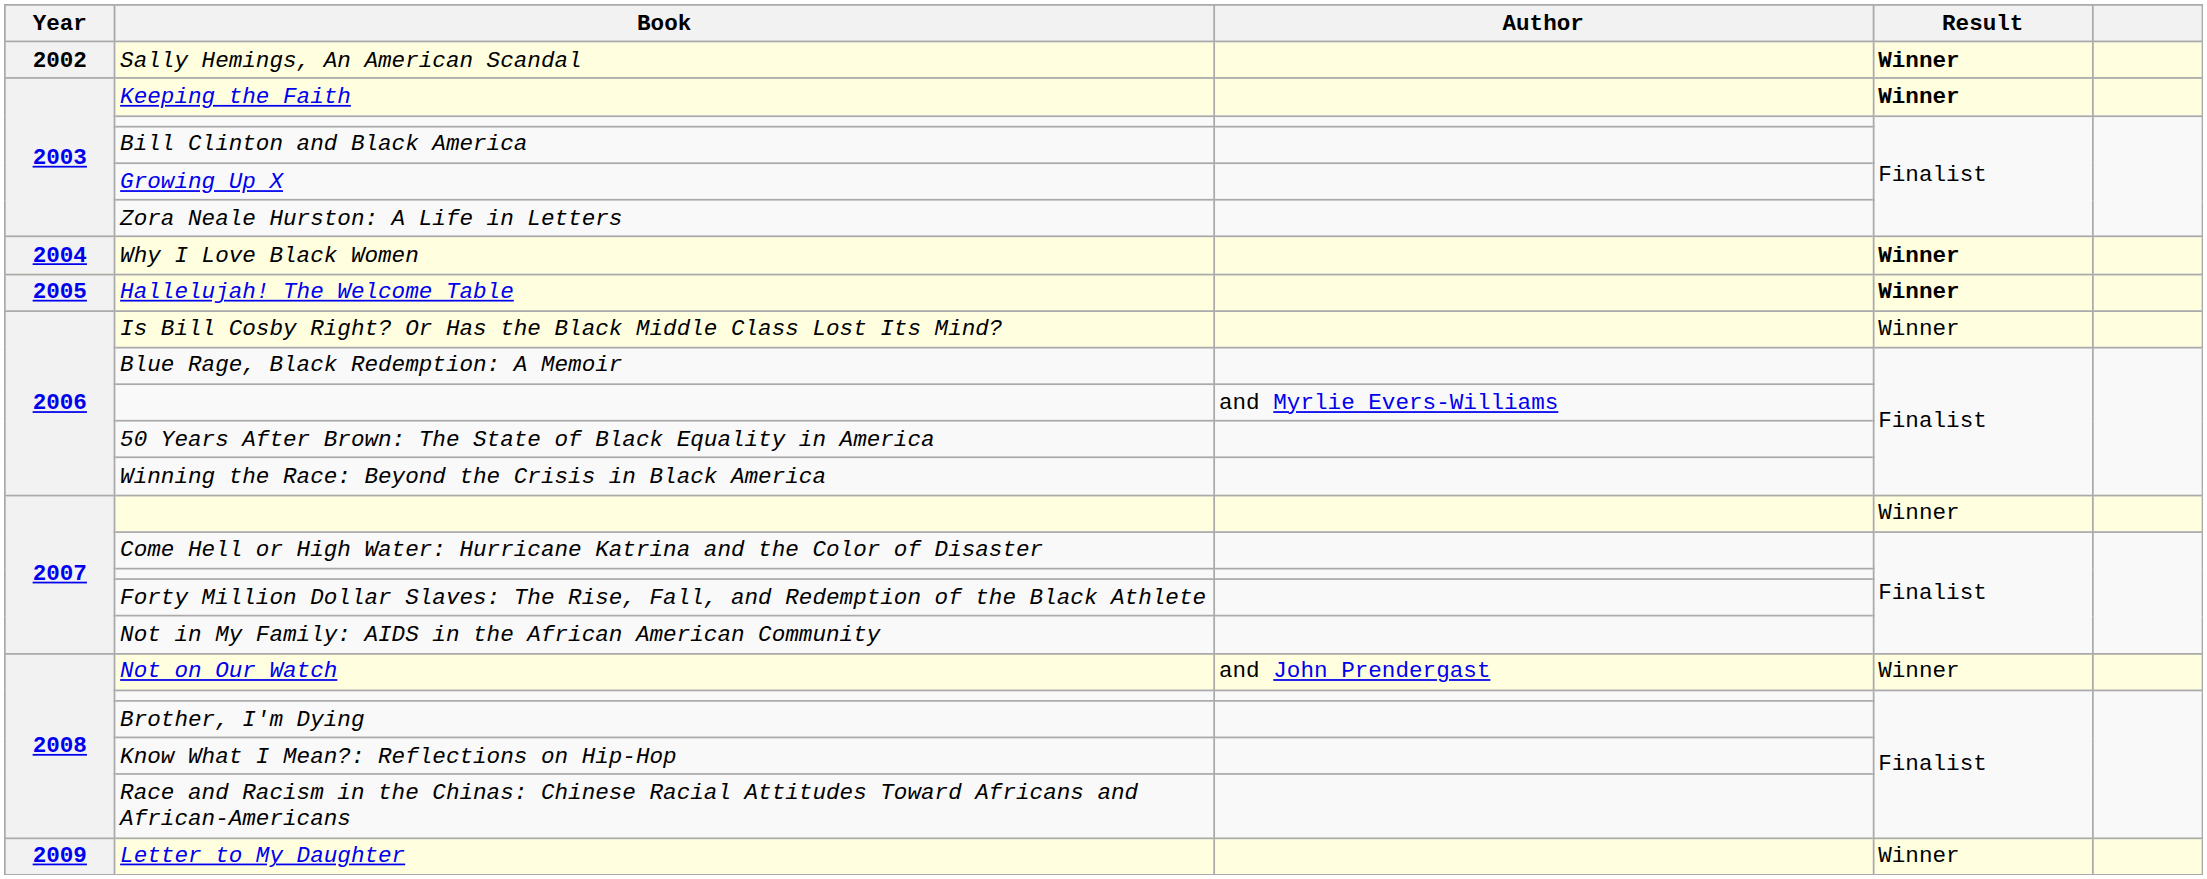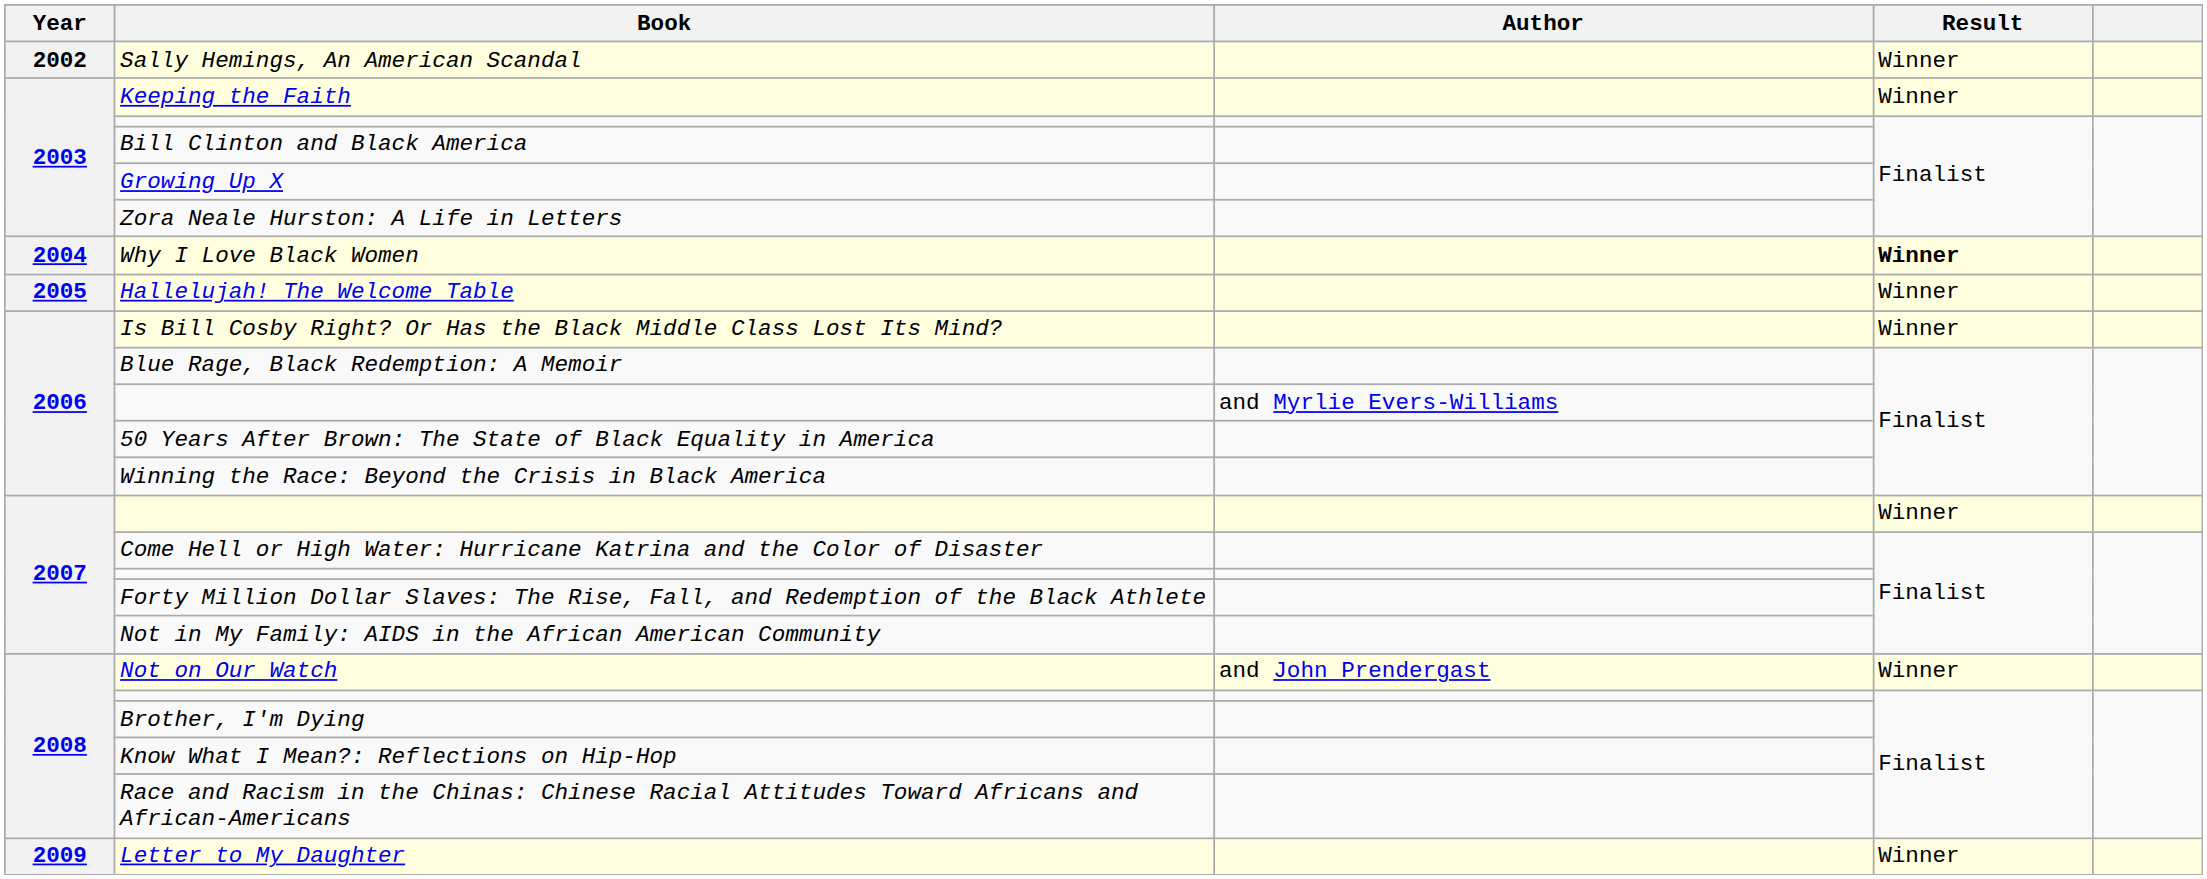Sally Hemings, An American Scandal | Result: bold -> normal
Keeping the Faith | Result: bold -> normal
Hallelujah! The Welcome Table | Result: bold -> normal
